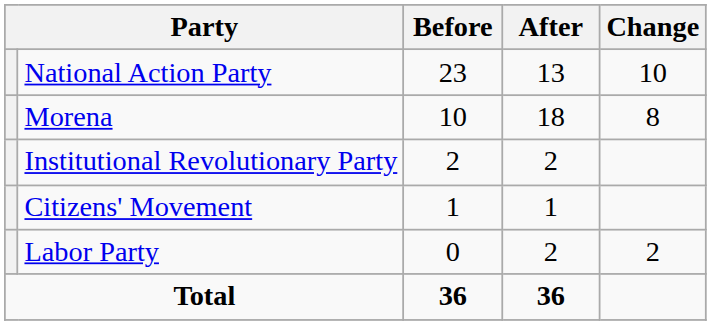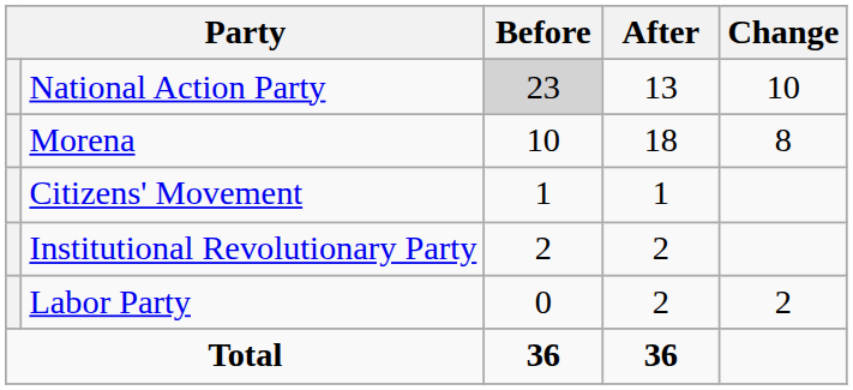National Action Party | Before: no background -> lightgrey background
rows swapped: Institutional Revolutionary Party <-> Citizens' Movement
